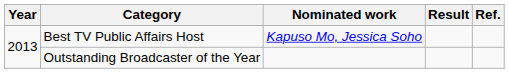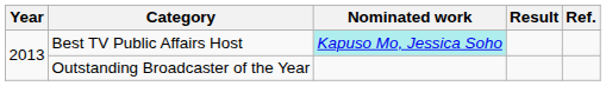Best TV Public Affairs Host | Nominated work: no background -> paleturquoise background
